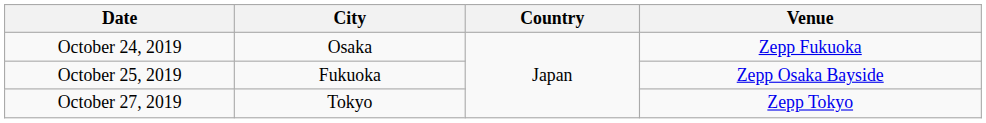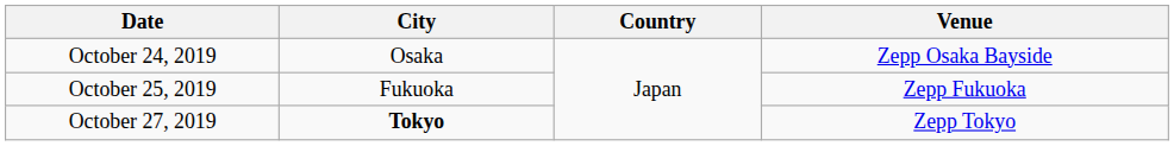October 24, 2019 | Venue: Zepp Fukuoka -> Zepp Osaka Bayside
October 25, 2019 | Venue: Zepp Osaka Bayside -> Zepp Fukuoka
October 27, 2019 | City: normal -> bold
